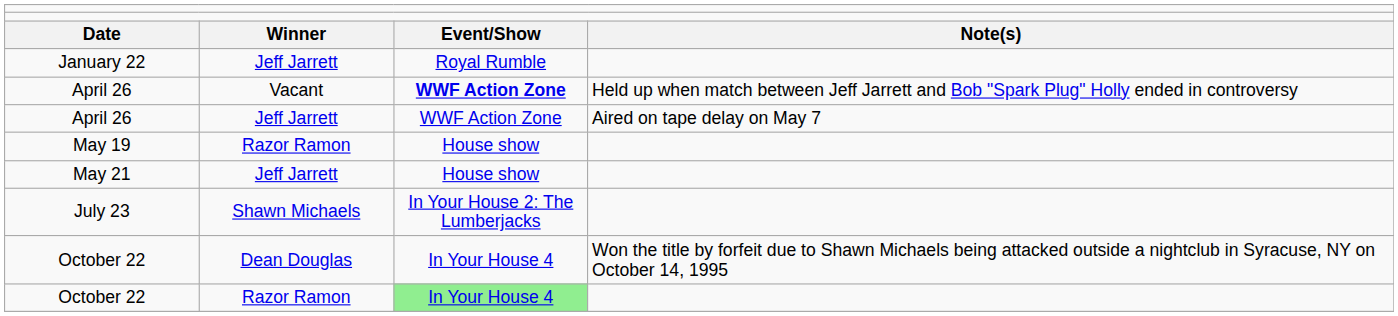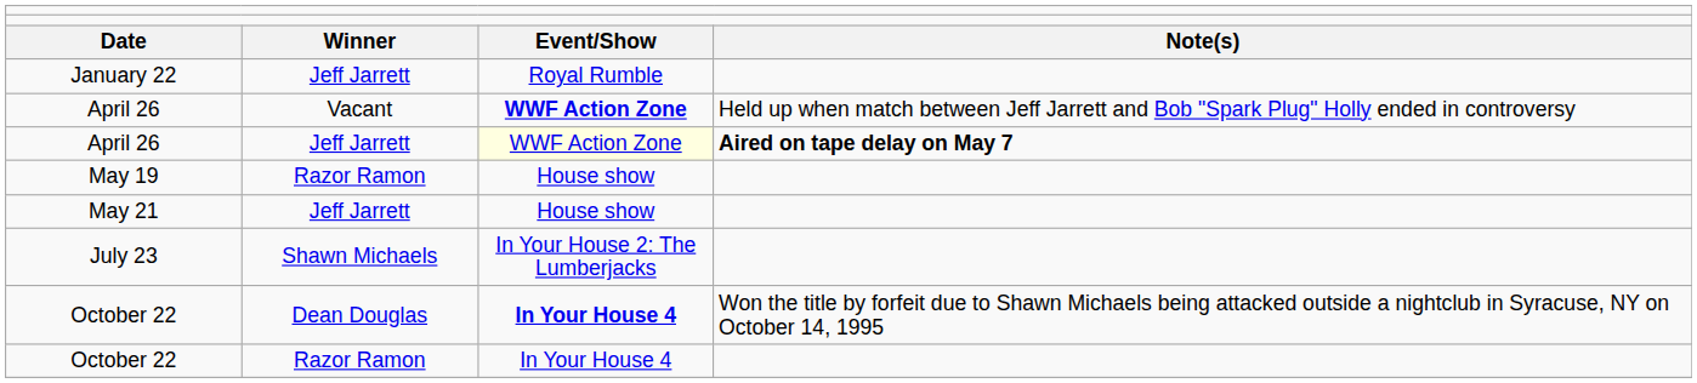April 26 / Jeff Jarrett | column 3: no background -> lightyellow background
April 26 / Jeff Jarrett | column 4: normal -> bold
October 22 / Dean Douglas | column 3: normal -> bold
October 22 / Razor Ramon | column 3: lightgreen background -> no background
